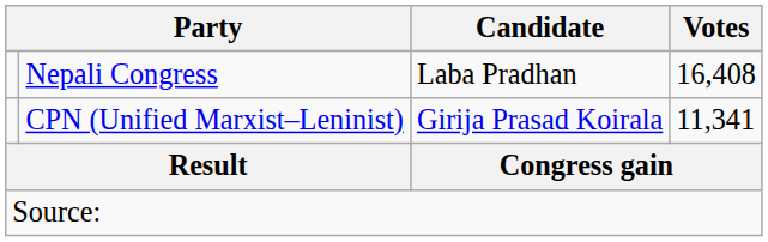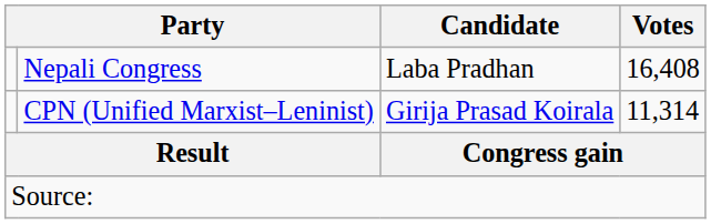CPN (Unified Marxist–Leninist) | Votes: 11,341 -> 11,314
